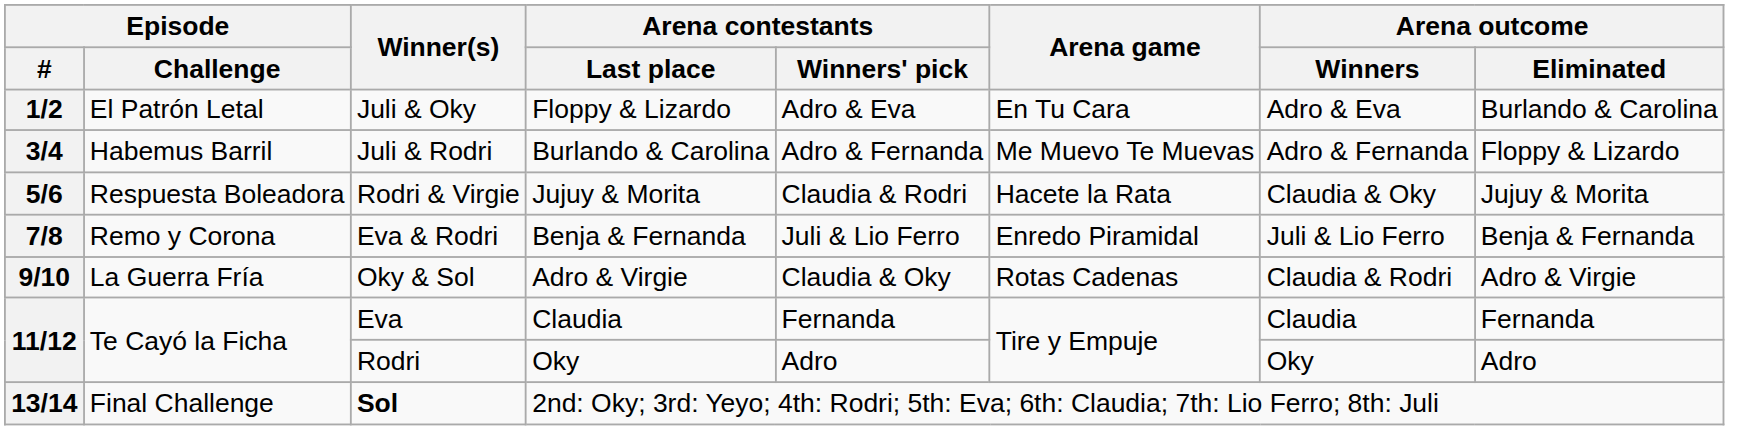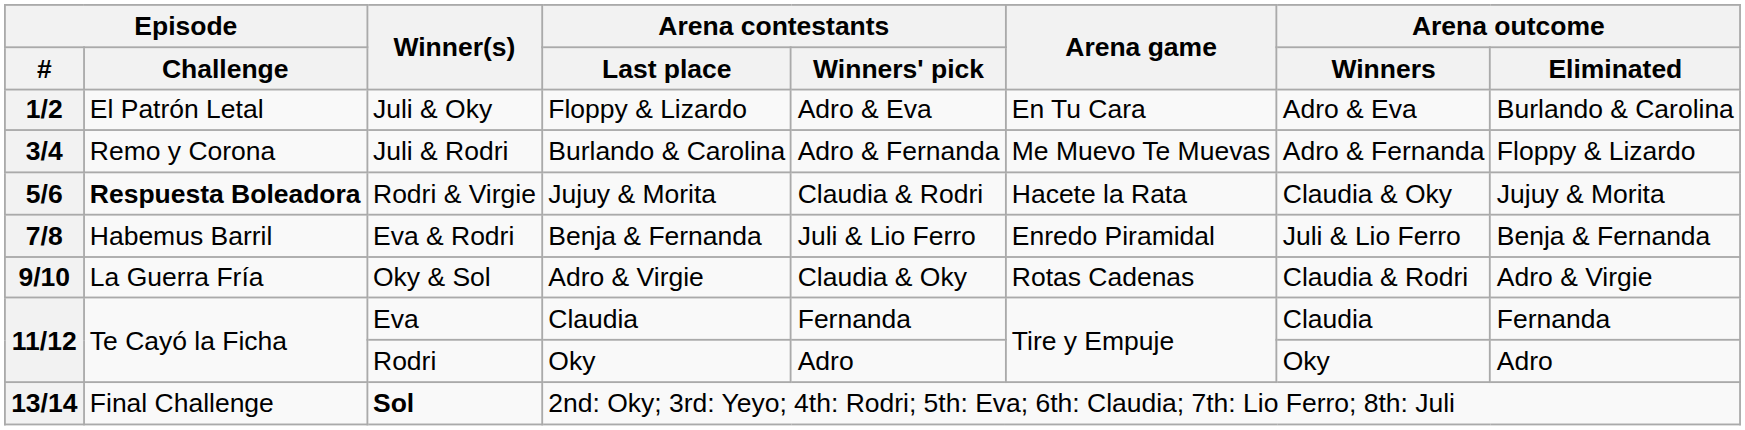Juli & Rodri | Episode / Challenge: Habemus Barril -> Remo y Corona
Rodri & Virgie | Episode / Challenge: normal -> bold
Eva & Rodri | Episode / Challenge: Remo y Corona -> Habemus Barril
